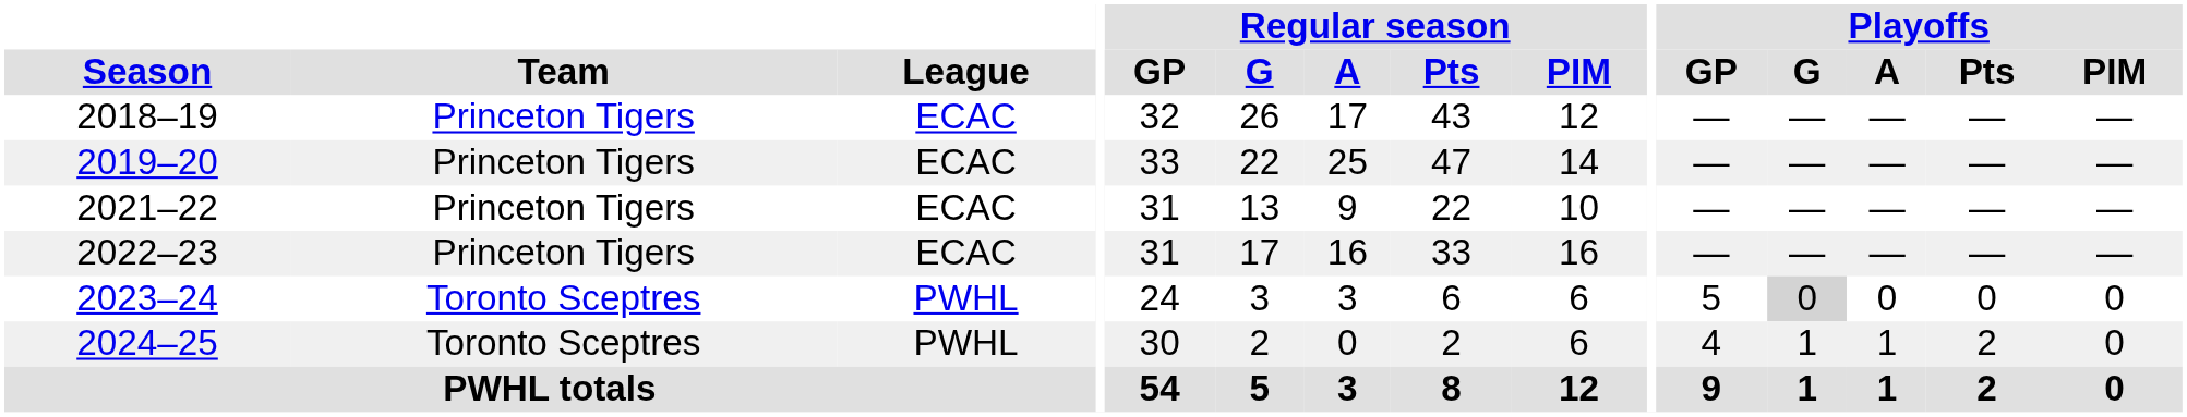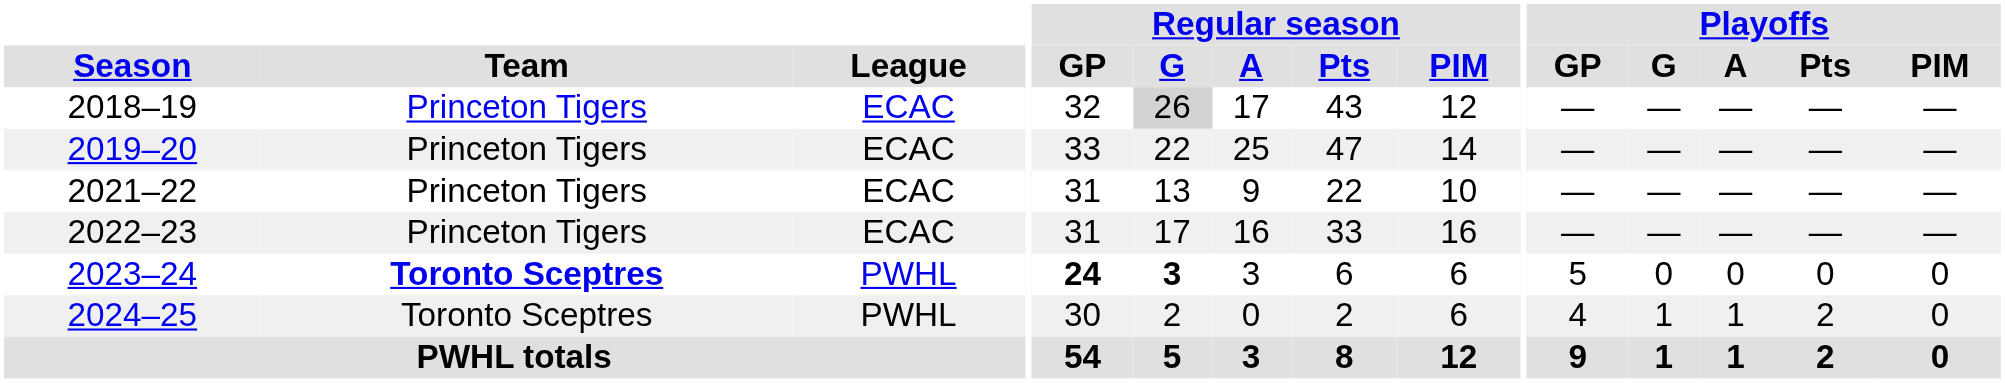2018–19 | Regular season / G: no background -> lightgrey background
2023–24 | Team: normal -> bold
2023–24 | Regular season / GP: normal -> bold
2023–24 | Regular season / G: normal -> bold
2023–24 | Playoffs / G: lightgrey background -> no background
